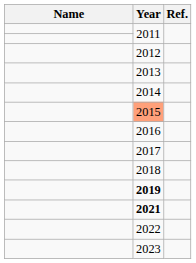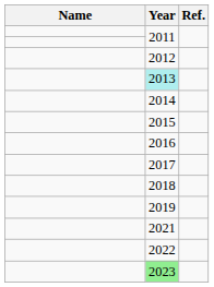2013 | Year: no background -> paleturquoise background
2015 | Year: lightsalmon background -> no background
2019 | Year: bold -> normal
2021 | Year: bold -> normal
2023 | Year: no background -> lightgreen background
